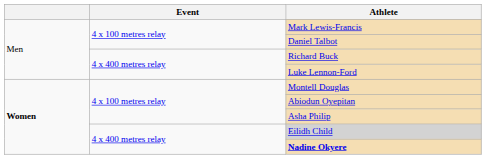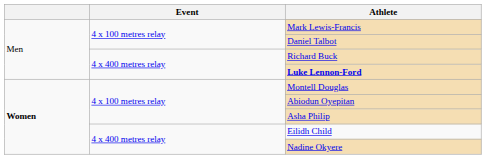Luke Lennon-Ford | Athlete: normal -> bold
Eilidh Child | Athlete: lightgrey background -> no background
Nadine Okyere | Athlete: bold -> normal
